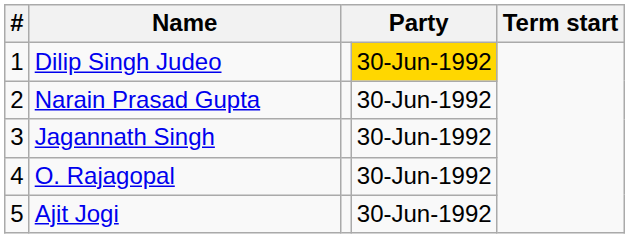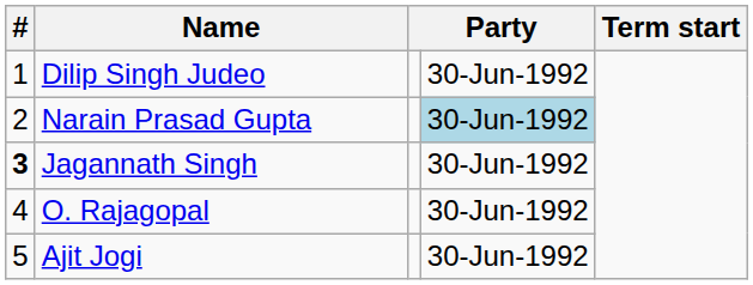Dilip Singh Judeo | column 4: gold background -> no background
Narain Prasad Gupta | column 4: no background -> lightblue background
Jagannath Singh | #: normal -> bold
